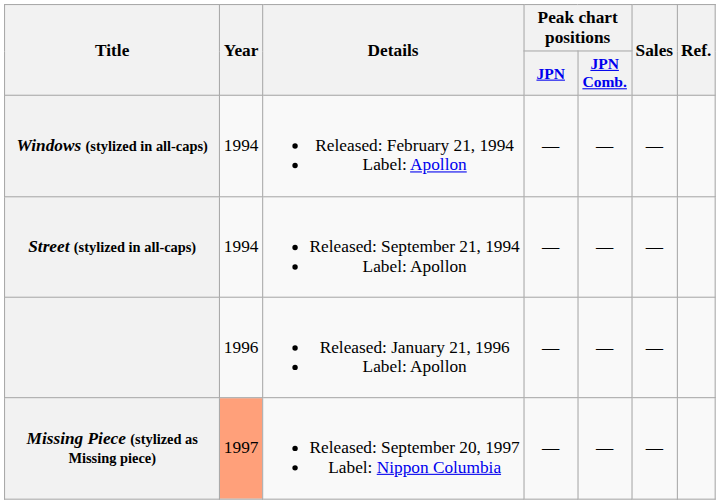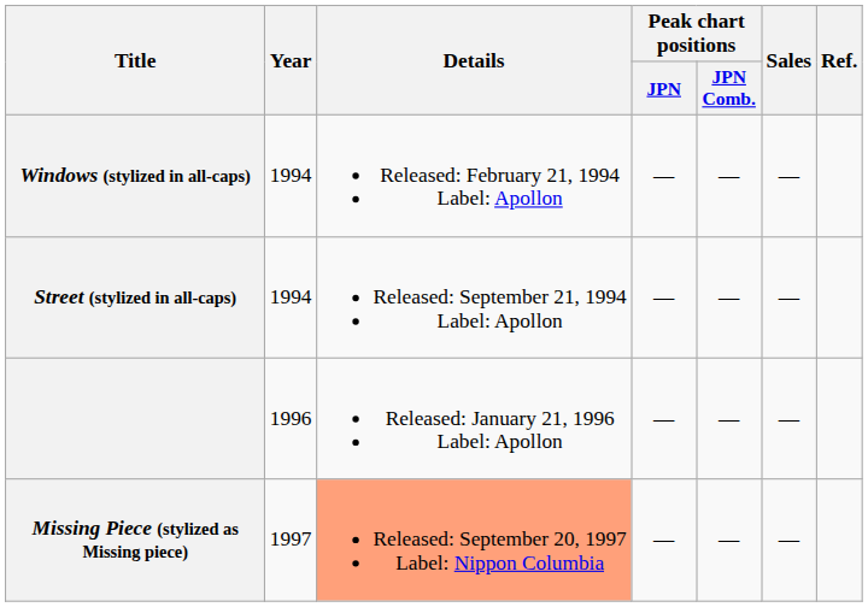Missing Piece (stylized as Missing piece) | Year: lightsalmon background -> no background
Missing Piece (stylized as Missing piece) | Details: no background -> lightsalmon background
